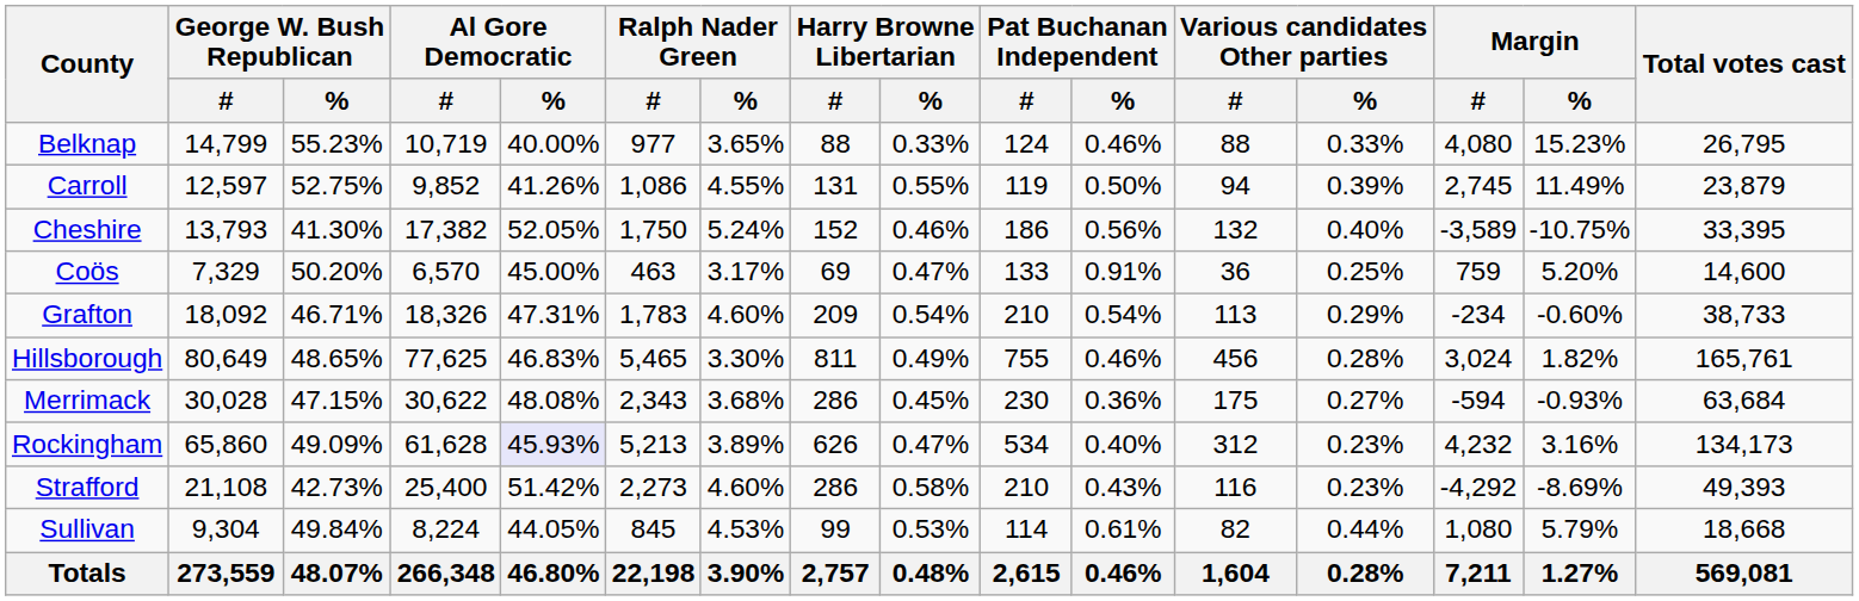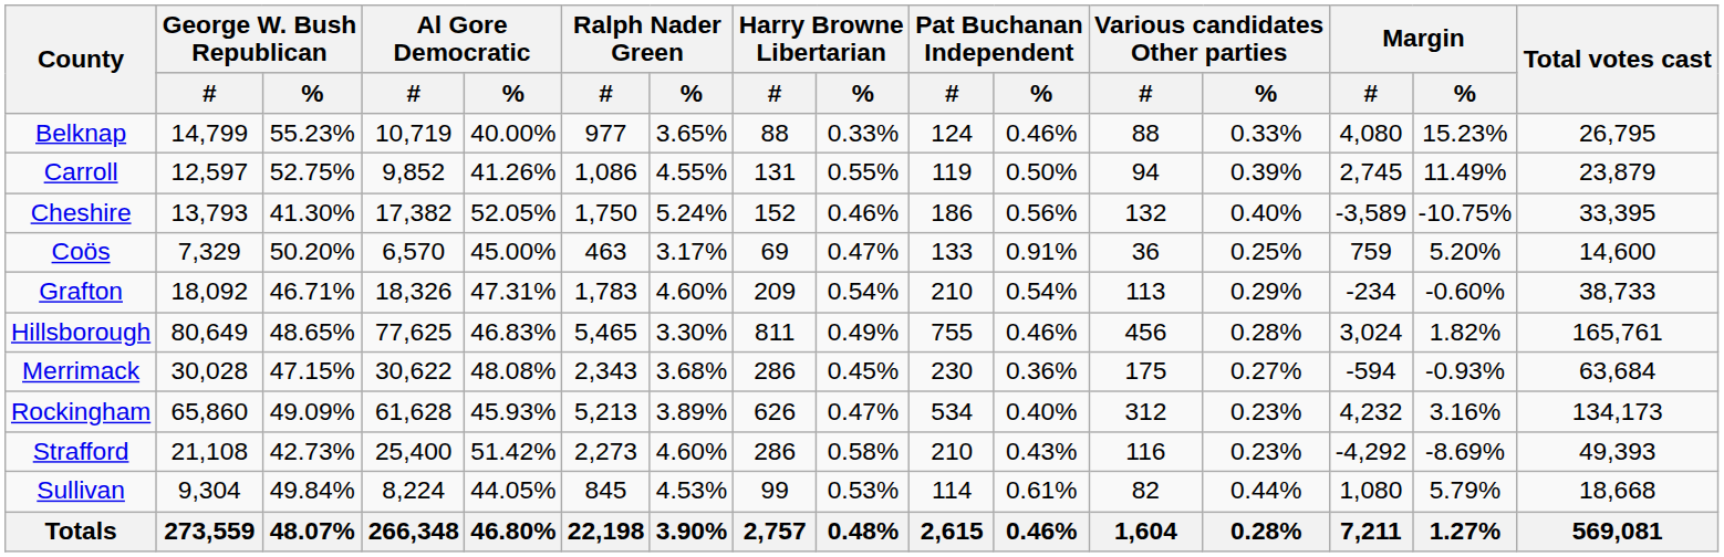Rockingham | Al Gore Democratic / %: lavender background -> no background
